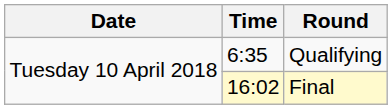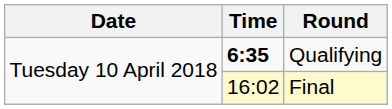Qualifying | Time: normal -> bold
